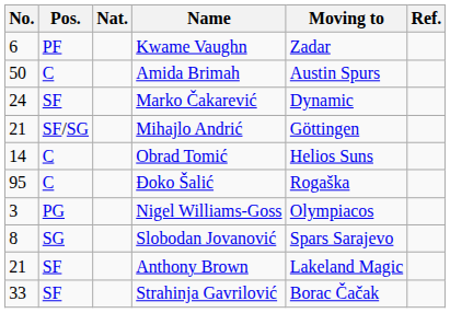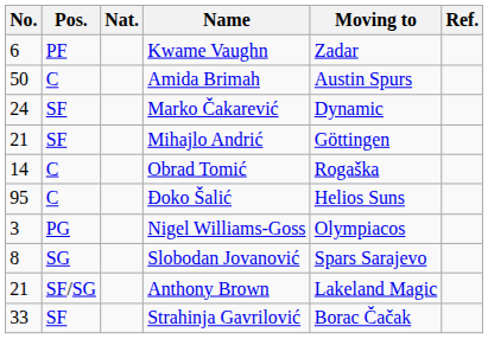Mihajlo Andrić | Pos.: SF/SG -> SF
Obrad Tomić | Moving to: Helios Suns -> Rogaška
Đoko Šalić | Moving to: Rogaška -> Helios Suns
Anthony Brown | Pos.: SF -> SF/SG
